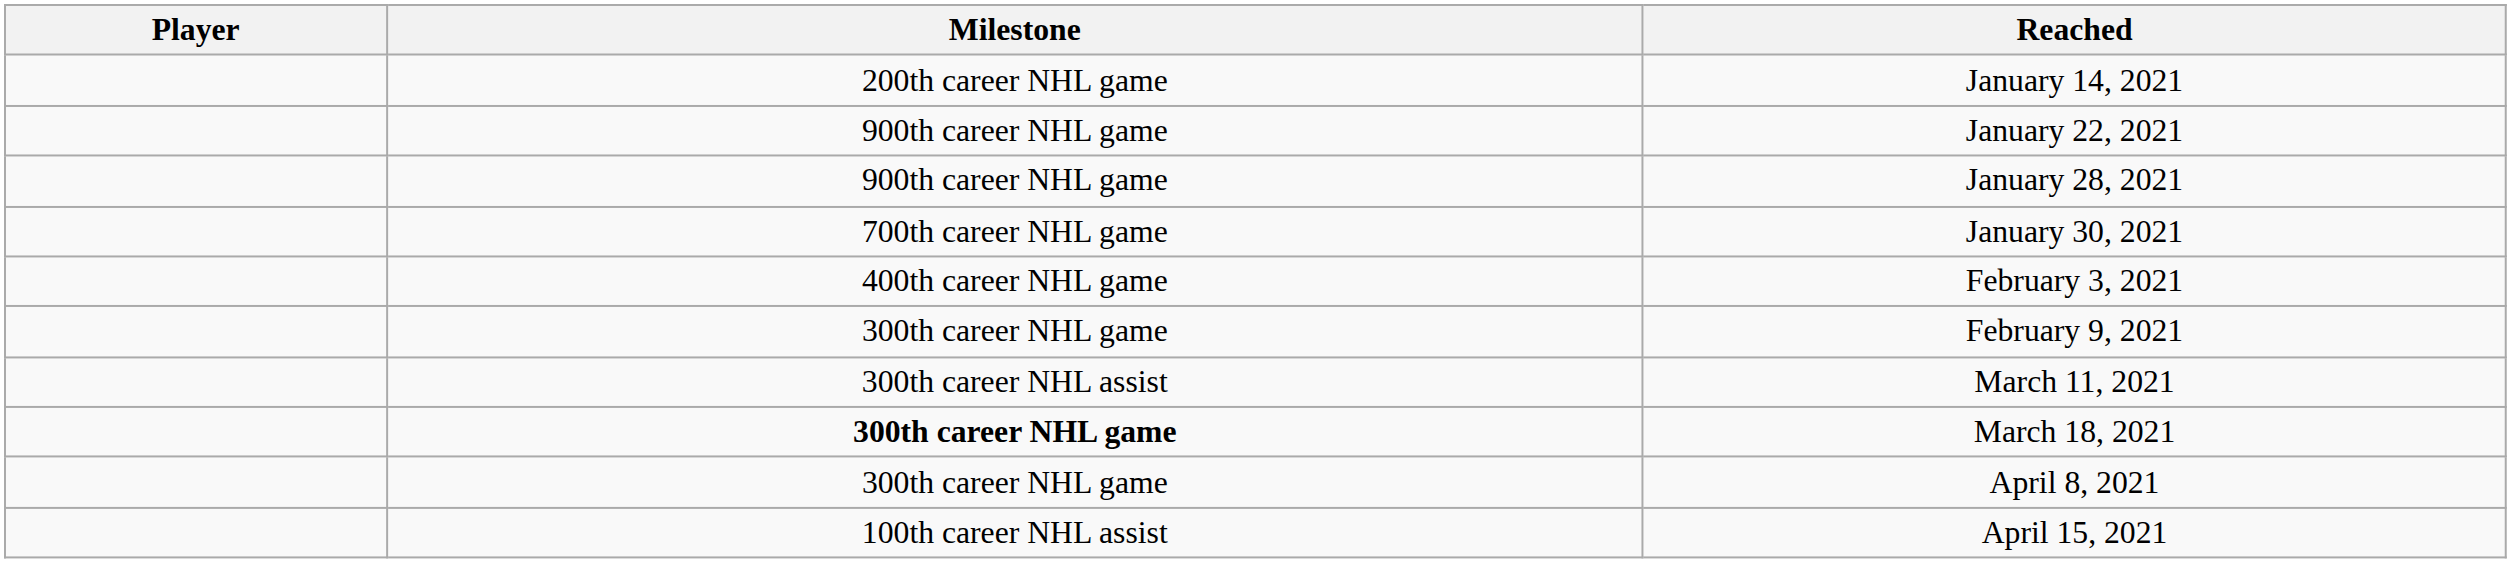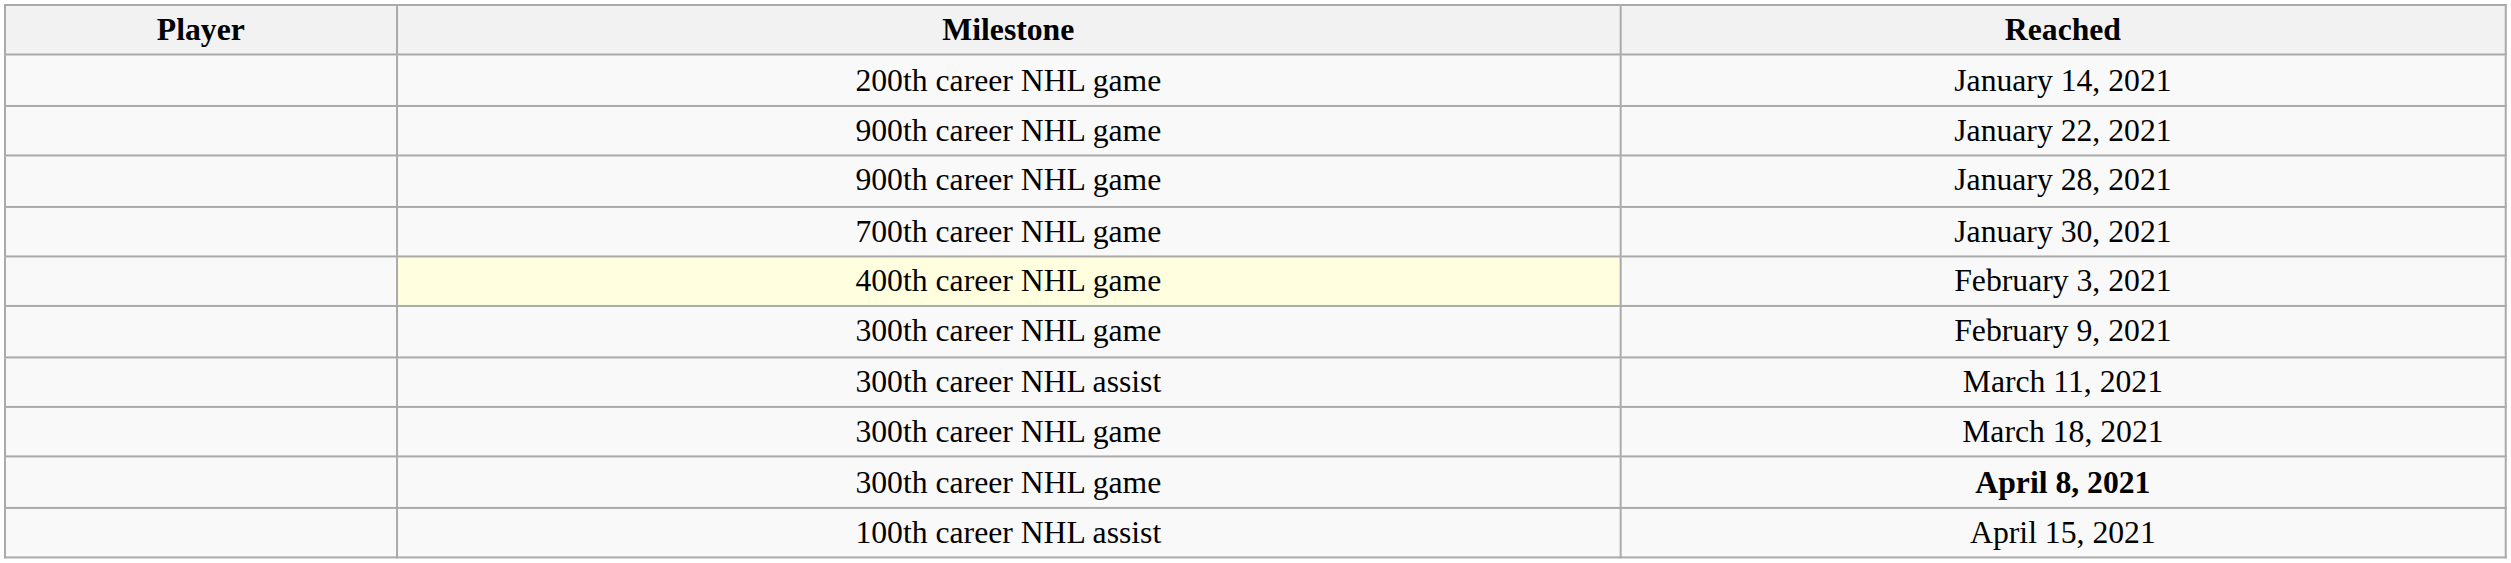row 6 | Milestone: no background -> lightyellow background
row 9 | Milestone: bold -> normal
row 10 | Reached: normal -> bold
